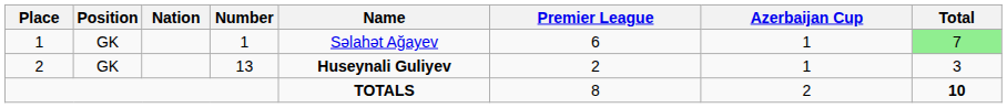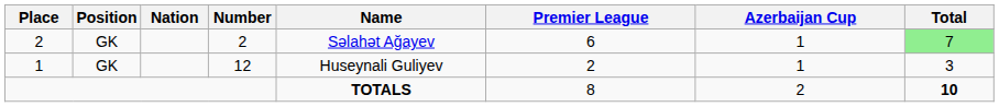row 2 | Place: 1 -> 2
row 2 | Number: 1 -> 2
row 3 | Place: 2 -> 1
row 3 | Number: 13 -> 12
row 3 | Name: bold -> normal
